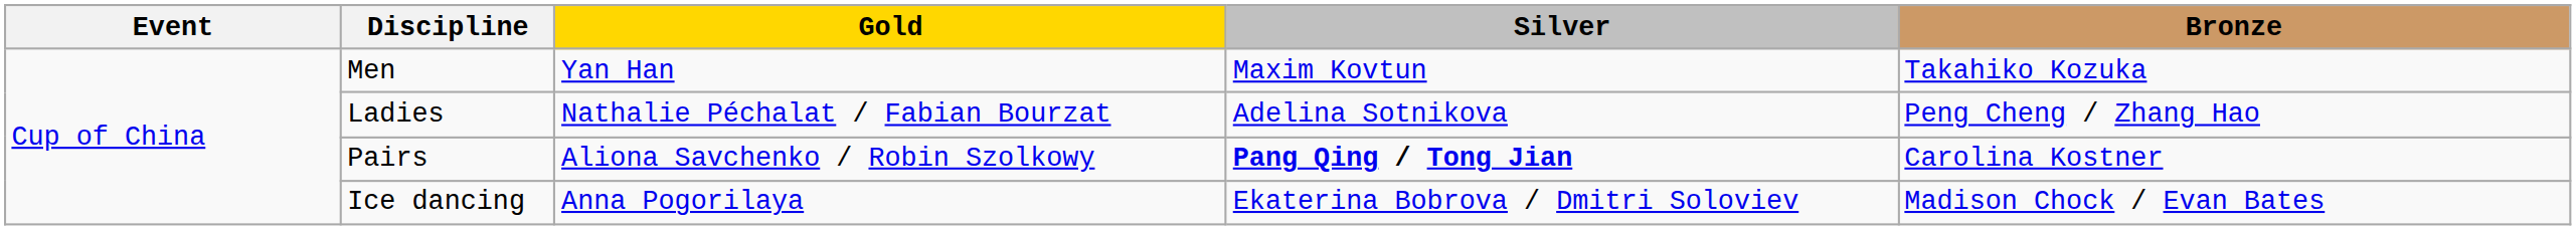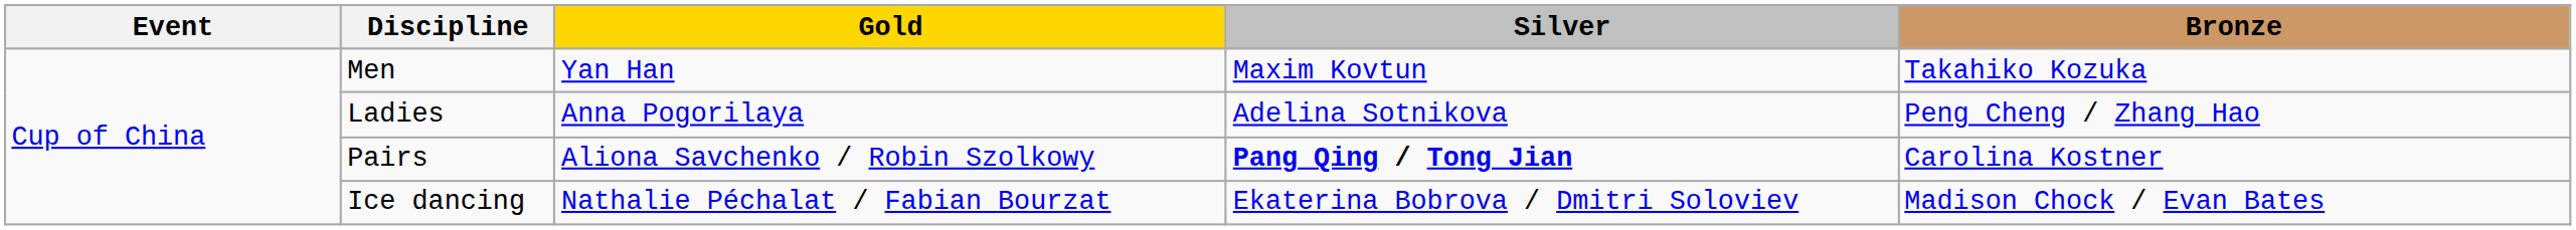Ladies | Gold: Nathalie Péchalat / Fabian Bourzat -> Anna Pogorilaya
Ice dancing | Gold: Anna Pogorilaya -> Nathalie Péchalat / Fabian Bourzat
